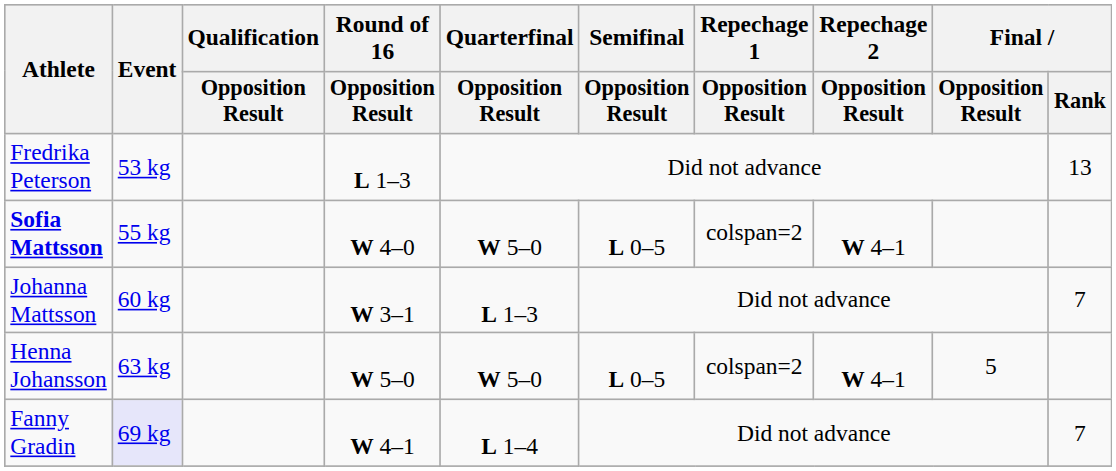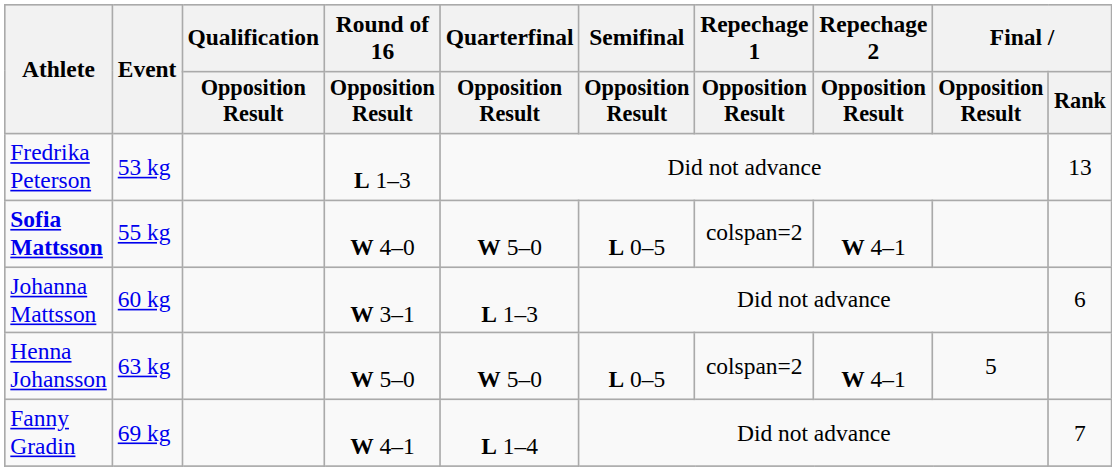Johanna Mattsson | Final / Rank: 7 -> 6
Fanny Gradin | Event: lavender background -> no background
